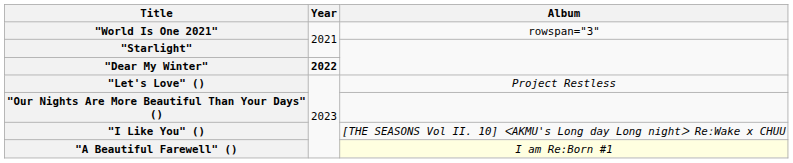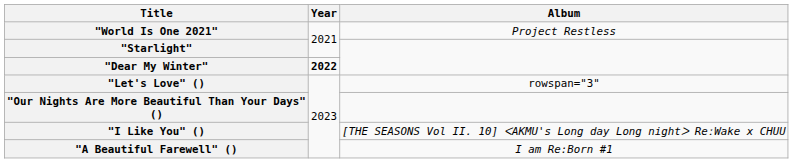"World Is One 2021" | Album: rowspan="3" -> Project Restless
"Let's Love" () | Album: Project Restless -> rowspan="3"
"A Beautiful Farewell" () | Album: lightyellow background -> no background
